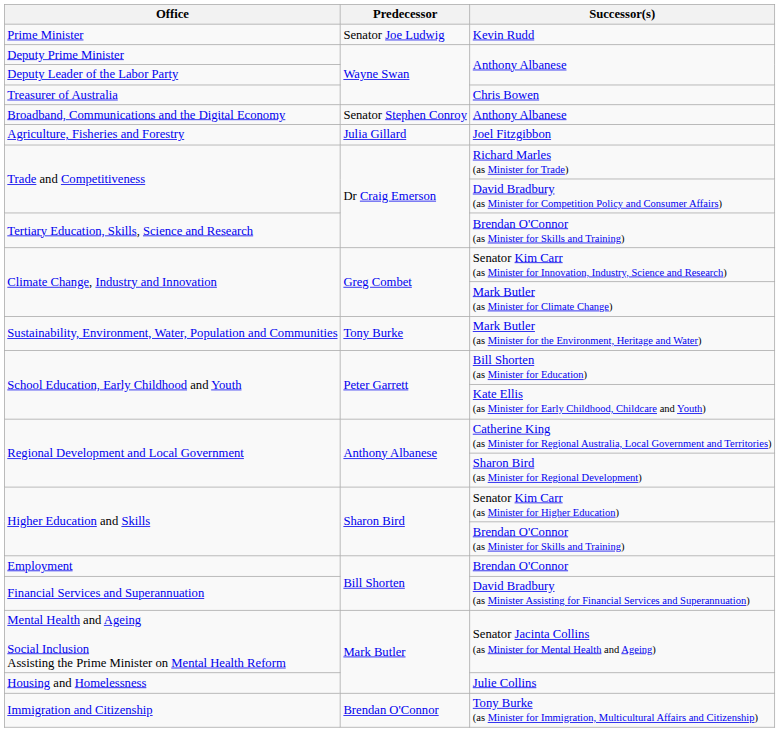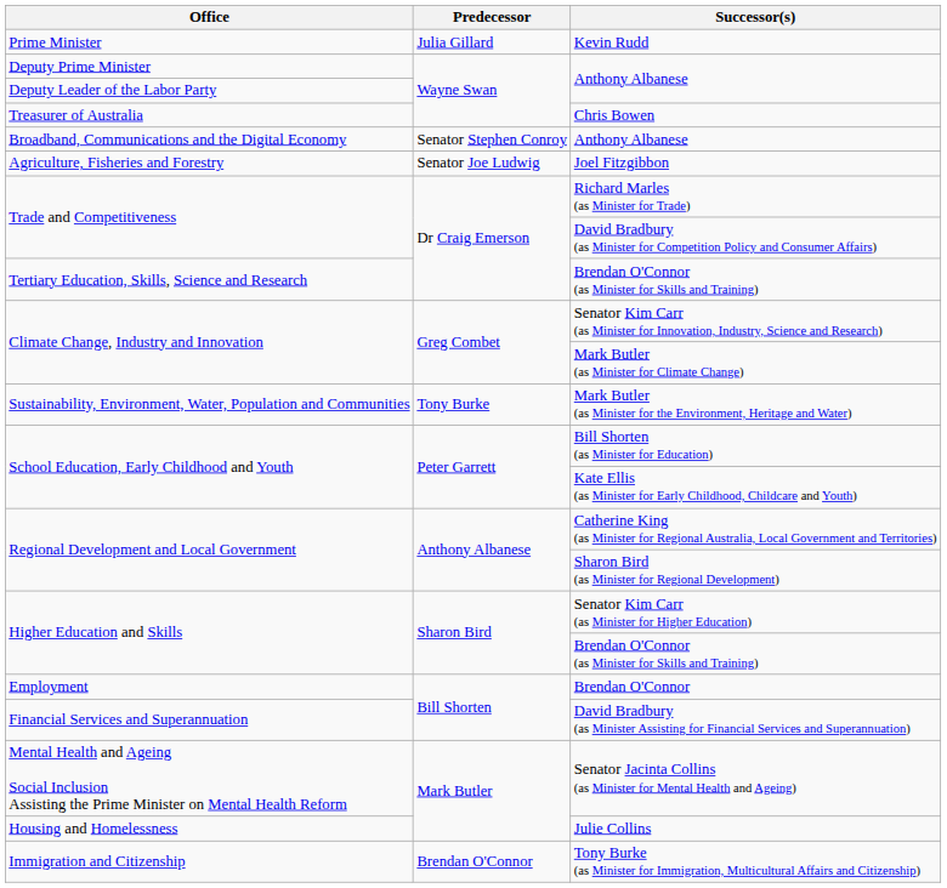Kevin Rudd | Predecessor: Senator Joe Ludwig -> Julia Gillard
Joel Fitzgibbon | Predecessor: Julia Gillard -> Senator Joe Ludwig
